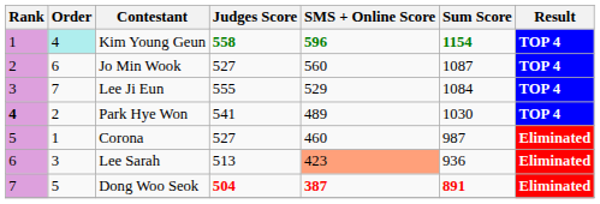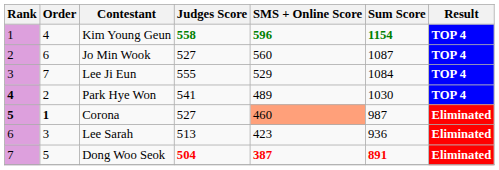Kim Young Geun | Order: paleturquoise background -> no background
Corona | Rank: normal -> bold
Corona | Order: normal -> bold
Corona | SMS + Online Score: no background -> lightsalmon background
Lee Sarah | SMS + Online Score: lightsalmon background -> no background
